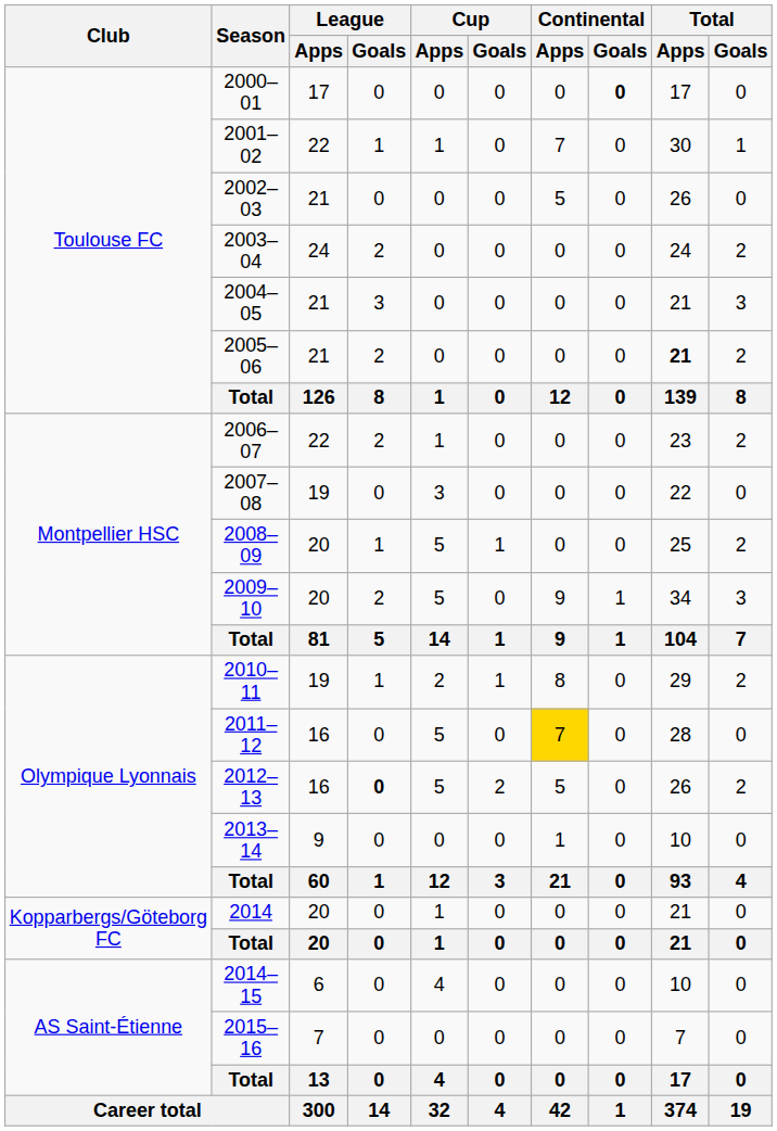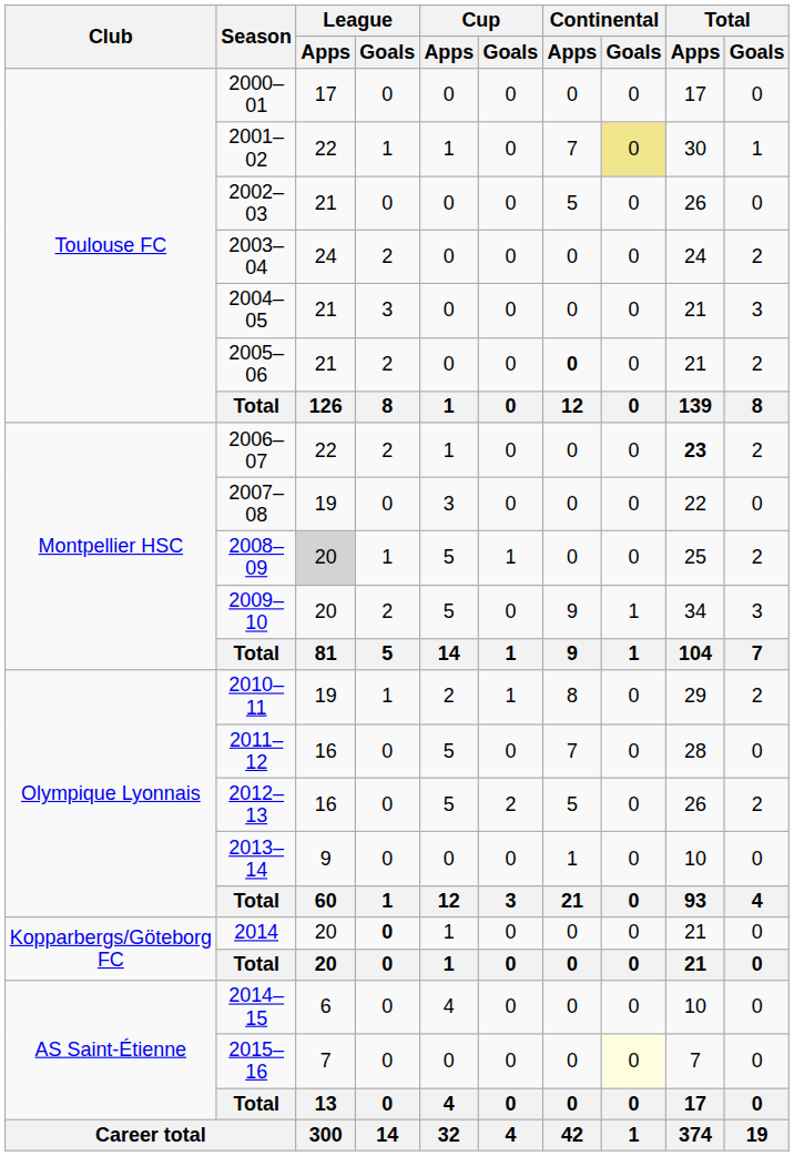2000–01 | Continental / Goals: bold -> normal
2001–02 | Continental / Goals: no background -> khaki background
2005–06 | Continental / Apps: normal -> bold
2005–06 | Total / Apps: bold -> normal
2006–07 | Total / Apps: normal -> bold
2008–09 | League / Apps: no background -> lightgrey background
2011–12 | Continental / Apps: gold background -> no background
2012–13 | League / Goals: bold -> normal
2014 | League / Goals: normal -> bold
2015–16 | Continental / Goals: no background -> lightyellow background
